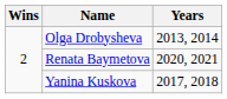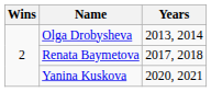Renata Baymetova | Years: 2020, 2021 -> 2017, 2018
Yanina Kuskova | Years: 2017, 2018 -> 2020, 2021
